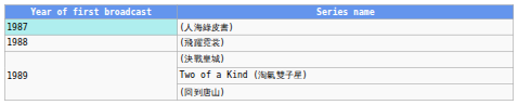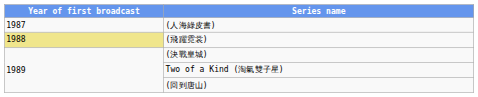(人海綠皮書) | Year of first broadcast: paleturquoise background -> no background
(飛躍霓裳) | Year of first broadcast: no background -> khaki background
